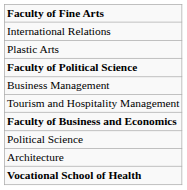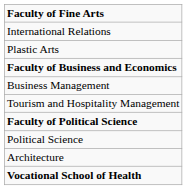row 4 | column 1: Faculty of Political Science -> Faculty of Business and Economics
row 7 | column 1: Faculty of Business and Economics -> Faculty of Political Science
